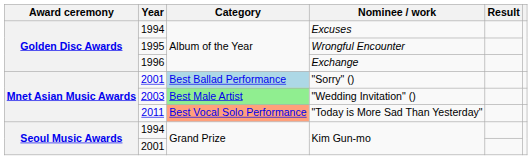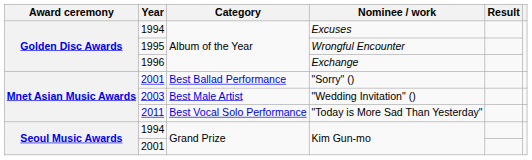"Sorry" () | Category: lightblue background -> no background
"Wedding Invitation" () | Category: lightgreen background -> no background
"Today is More Sad Than Yesterday" | Category: lightsalmon background -> no background
